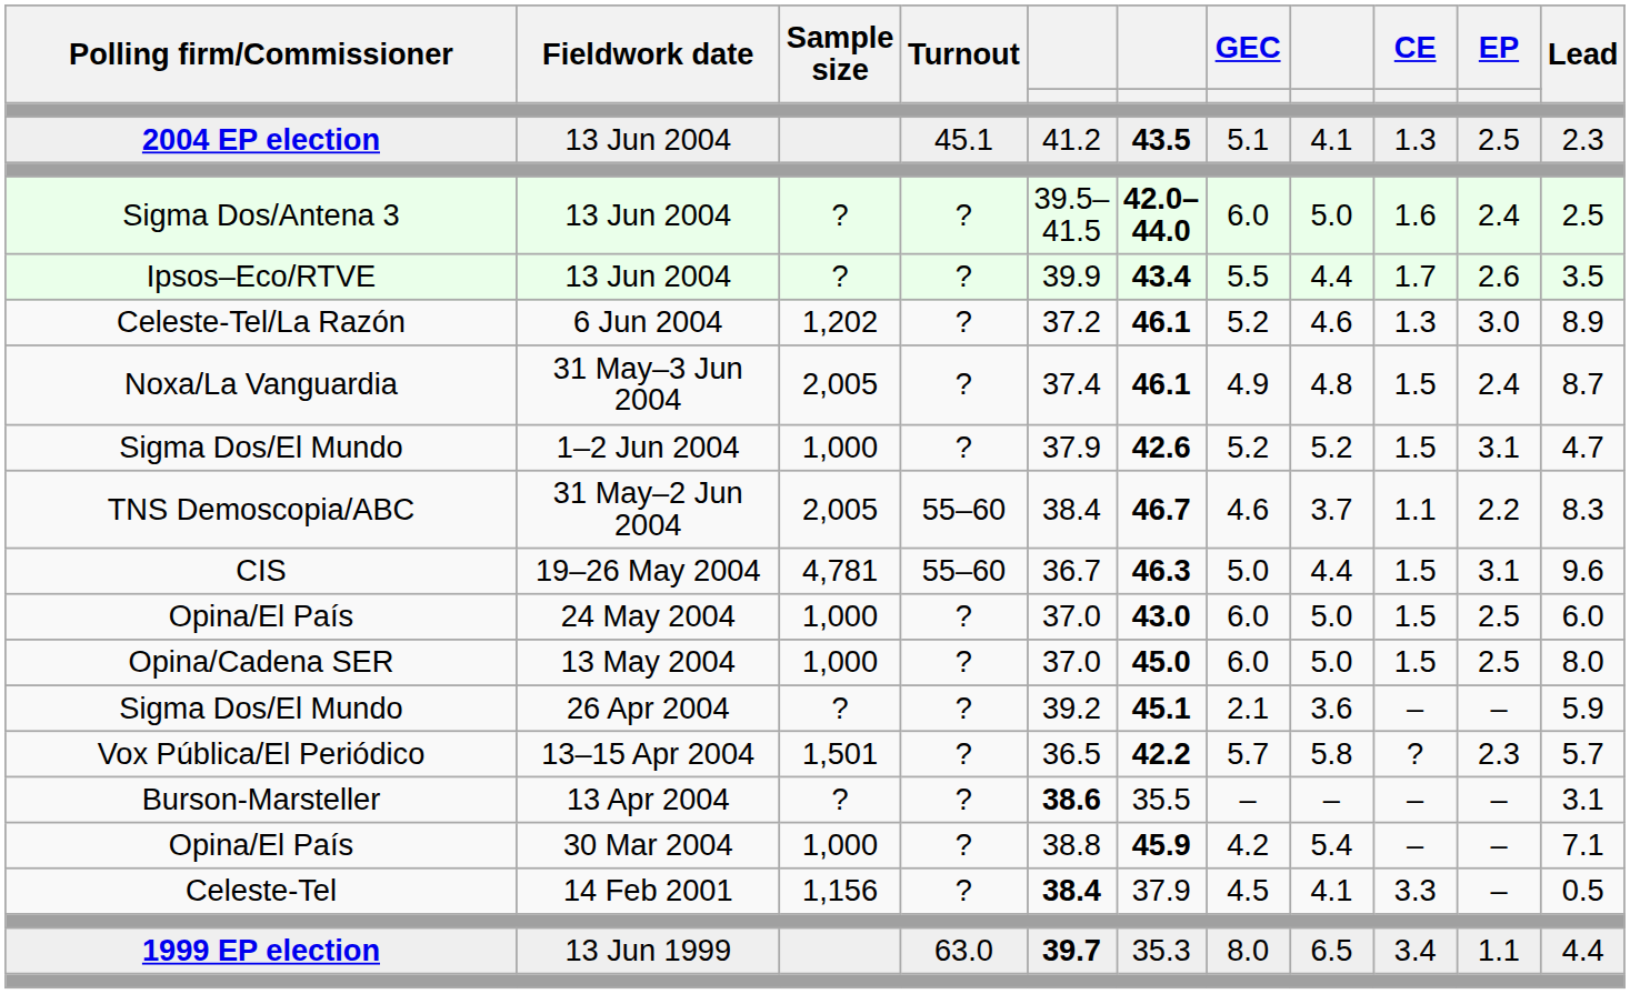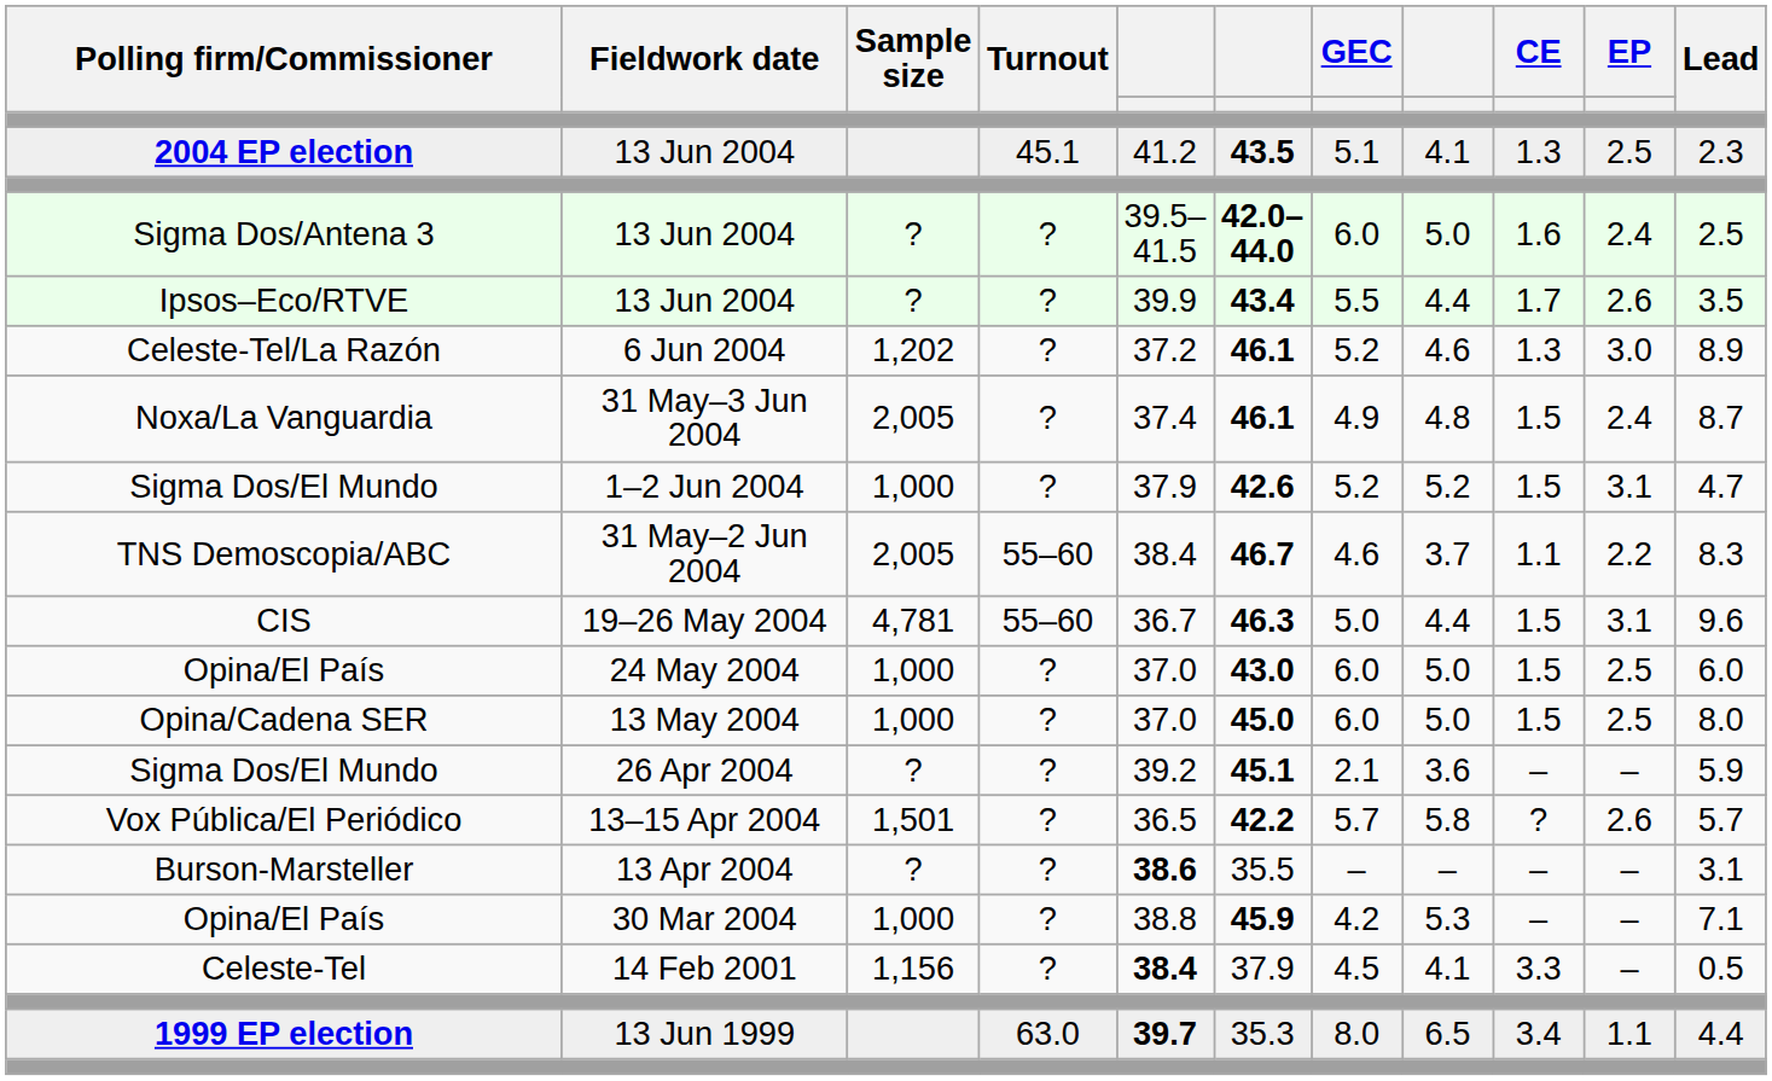Vox Pública/El Periódico | EP: 2.3 -> 2.6
Opina/El País / 30 Mar 2004 | column 8: 5.4 -> 5.3
